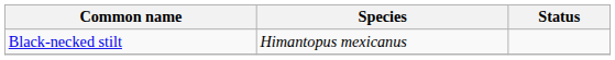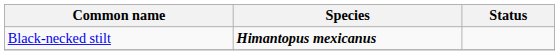Black-necked stilt | Species: normal -> bold
